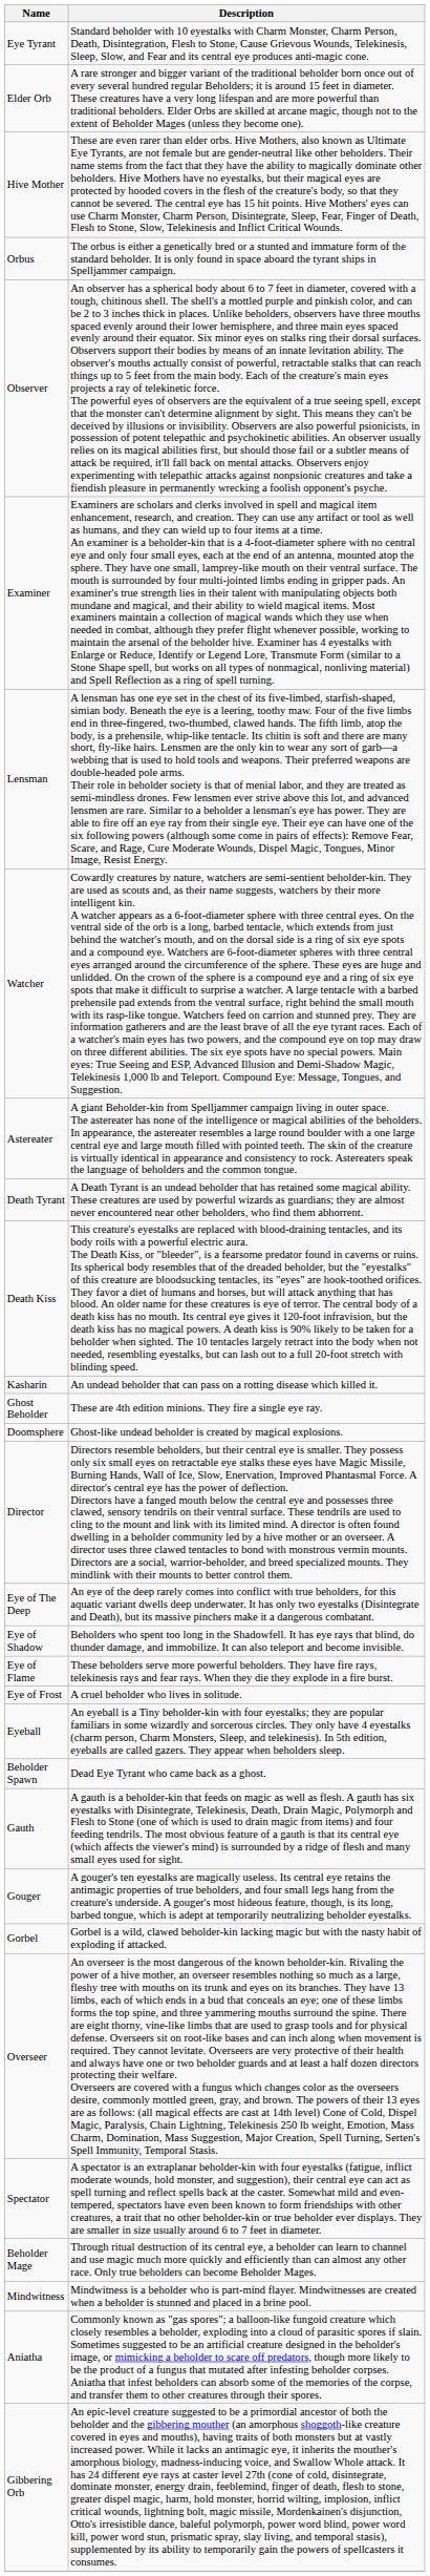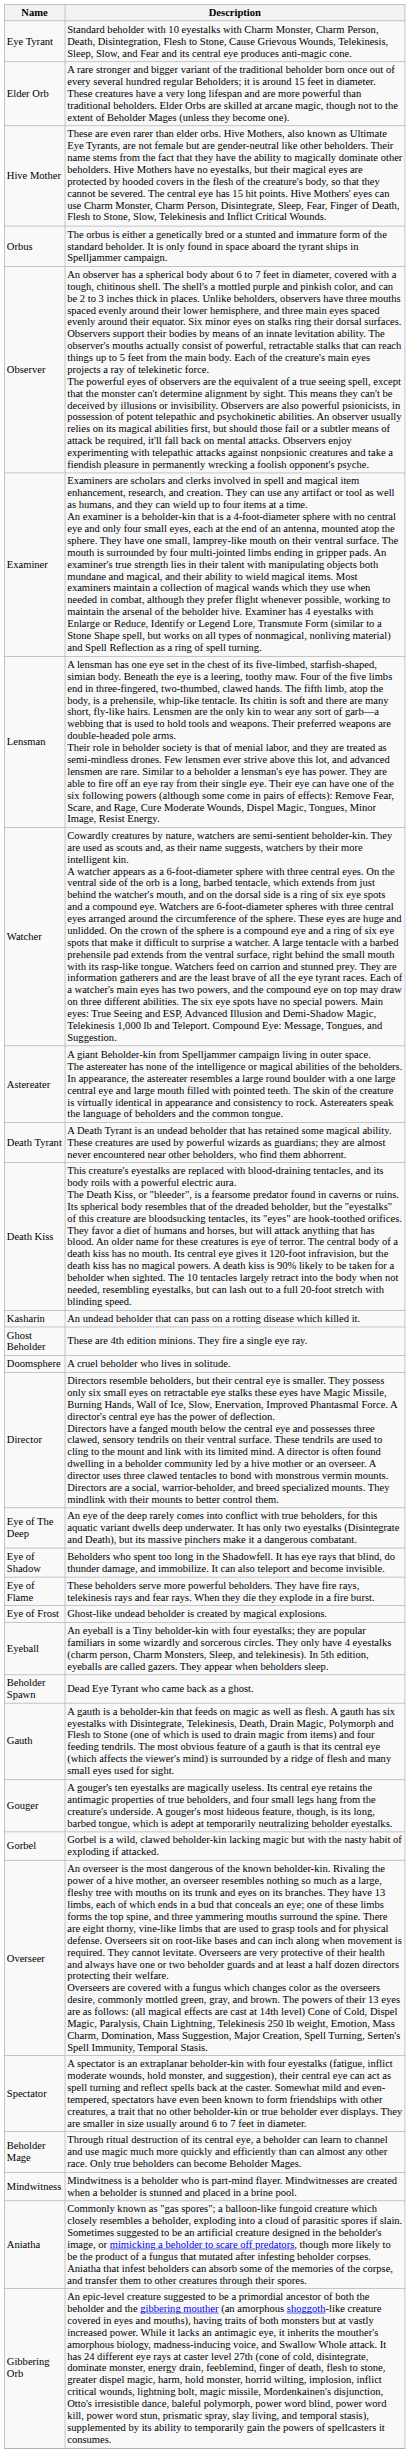Doomsphere | Description: Ghost-like undead beholder is created by magical explosions. -> A cruel beholder who lives in solitude.
Eye of Frost | Description: A cruel beholder who lives in solitude. -> Ghost-like undead beholder is created by magical explosions.
